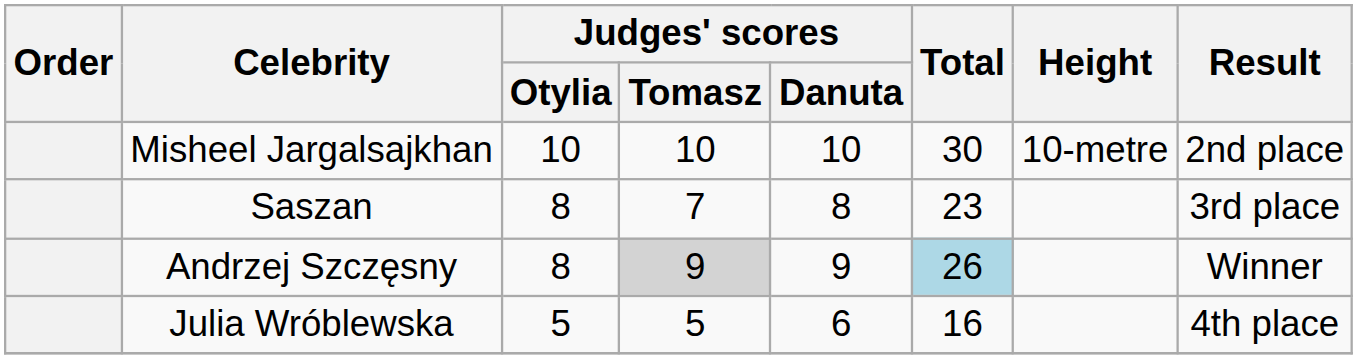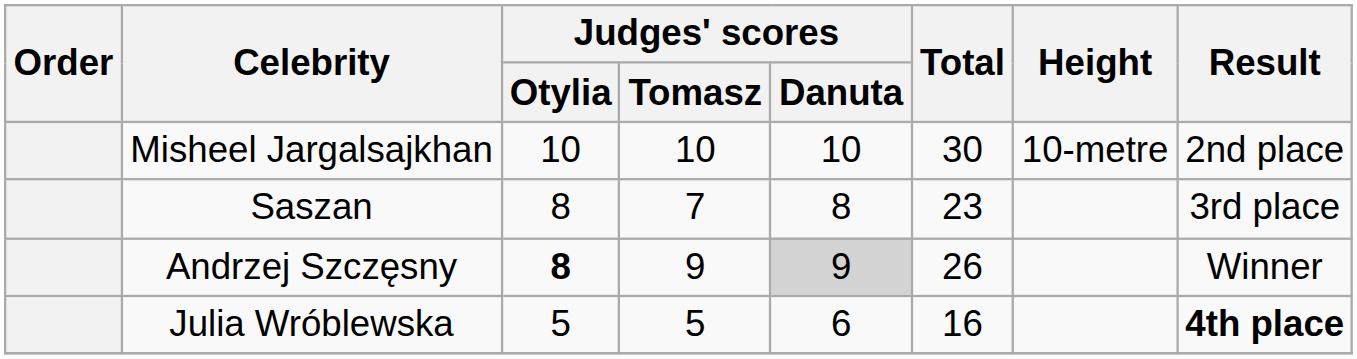Andrzej Szczęsny | Judges' scores / Otylia: normal -> bold
Andrzej Szczęsny | Judges' scores / Tomasz: lightgrey background -> no background
Andrzej Szczęsny | Judges' scores / Danuta: no background -> lightgrey background
Andrzej Szczęsny | Total: lightblue background -> no background
Julia Wróblewska | Result: normal -> bold
